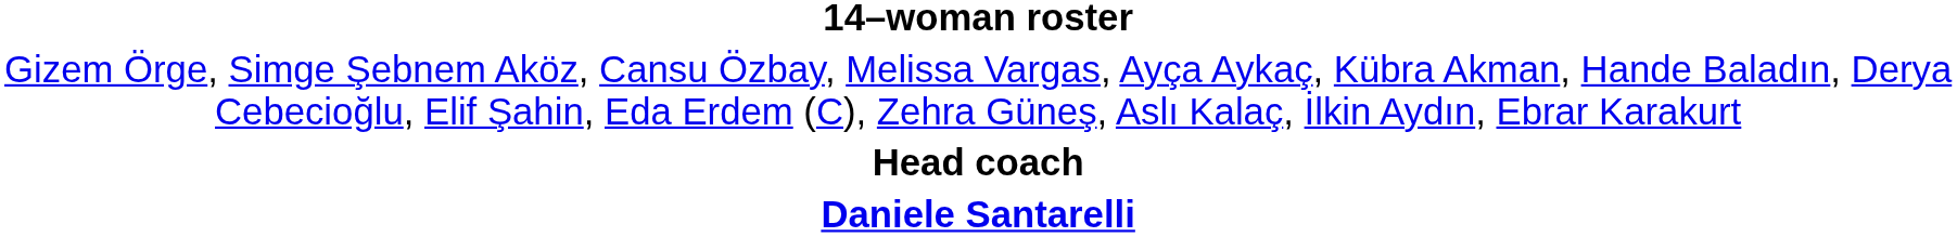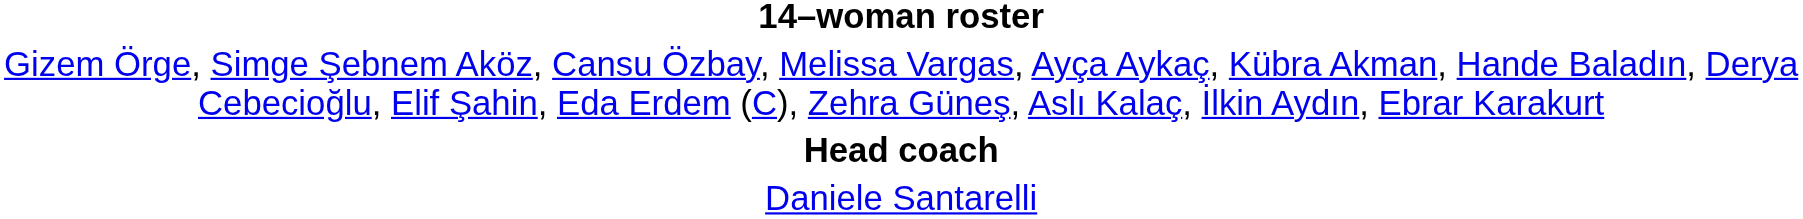row 4 | column 1: bold -> normal
